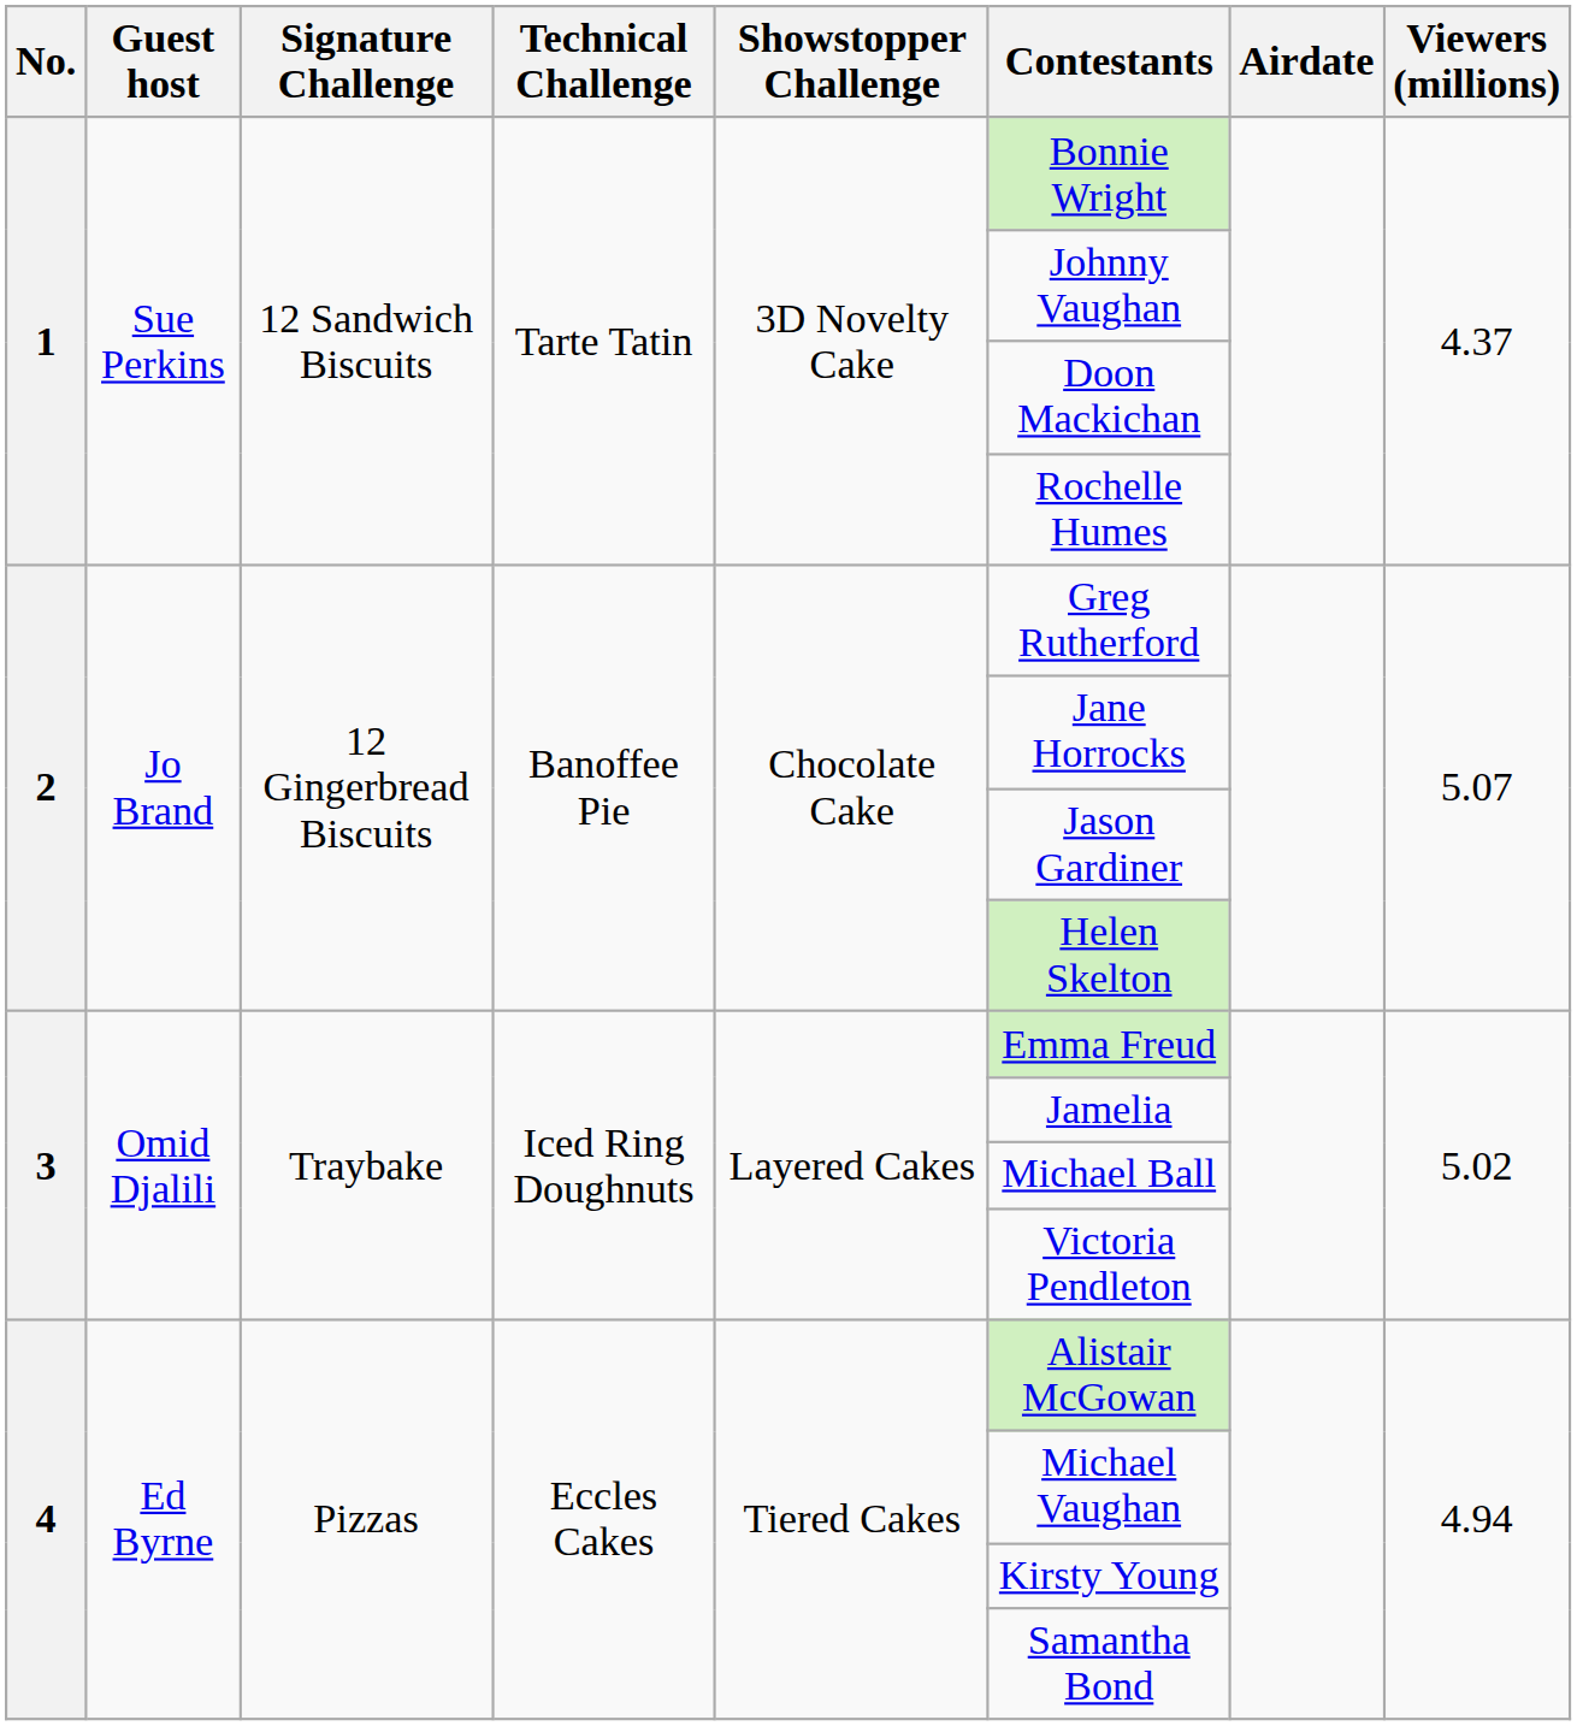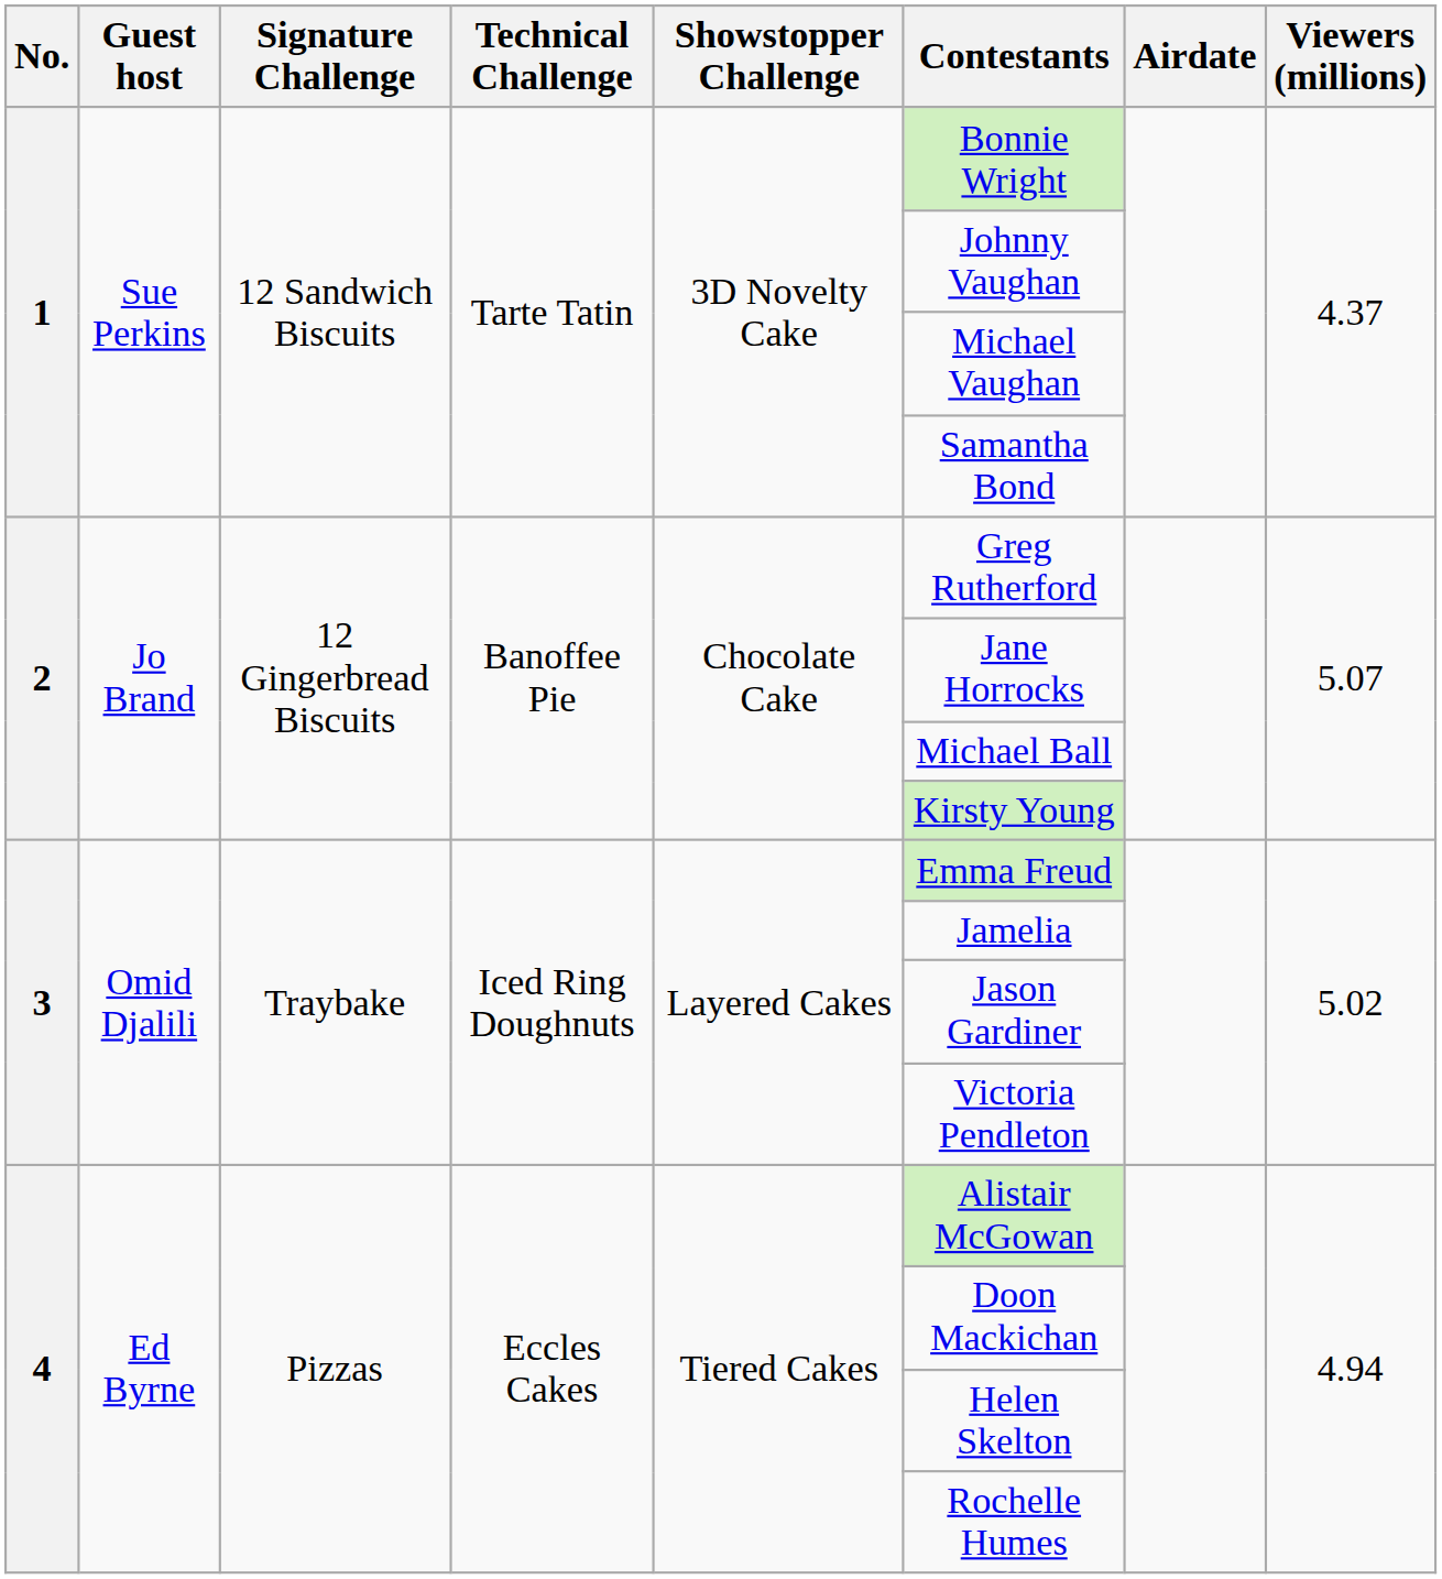row 4 | Contestants: Doon Mackichan -> Michael Vaughan
row 5 | Contestants: Rochelle Humes -> Samantha Bond
row 8 | Contestants: Jason Gardiner -> Michael Ball
row 9 | Contestants: Helen Skelton -> Kirsty Young
row 12 | Contestants: Michael Ball -> Jason Gardiner
row 15 | Contestants: Michael Vaughan -> Doon Mackichan
row 16 | Contestants: Kirsty Young -> Helen Skelton
row 17 | Contestants: Samantha Bond -> Rochelle Humes
